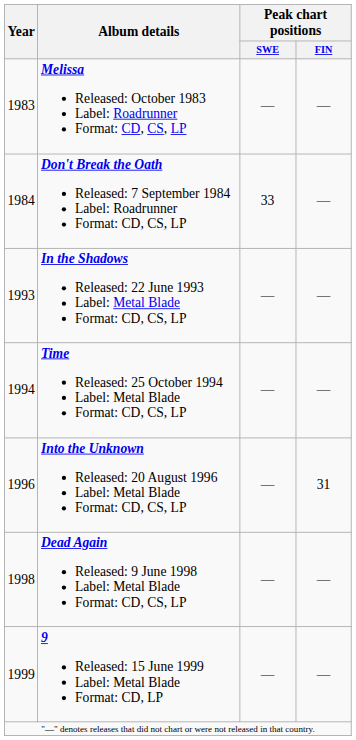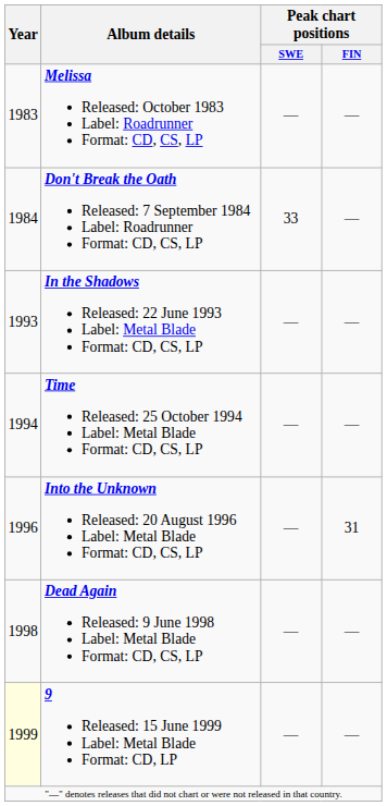9 Released: 15 June 1999 Label: Metal Blade Format: CD, LP | Year: no background -> lightyellow background
